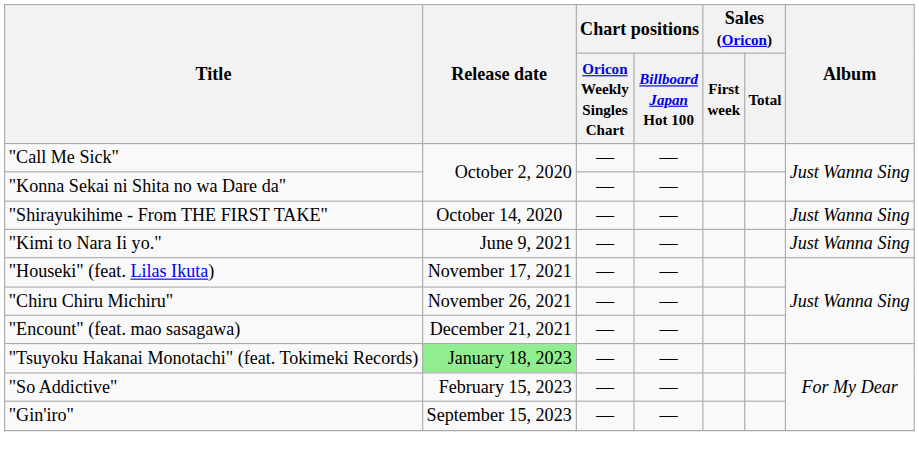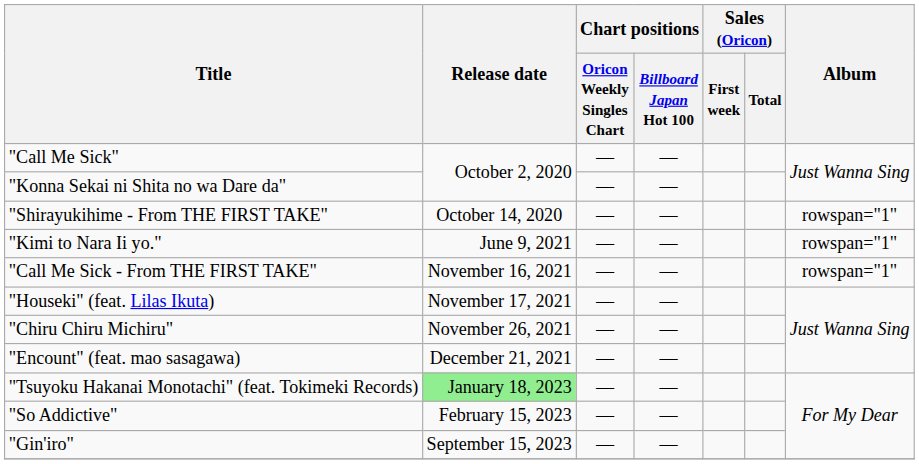"Shirayukihime - From THE FIRST TAKE" | Album: Just Wanna Sing -> rowspan="1"
"Kimi to Nara Ii yo." | Album: Just Wanna Sing -> rowspan="1"
+ row: "Call Me Sick - From THE FIRST TAKE" | November 16, 2021 | — | — | rowspan="1"
